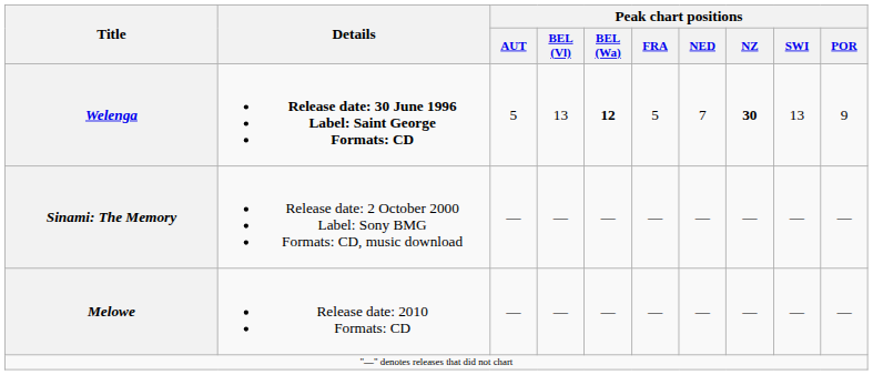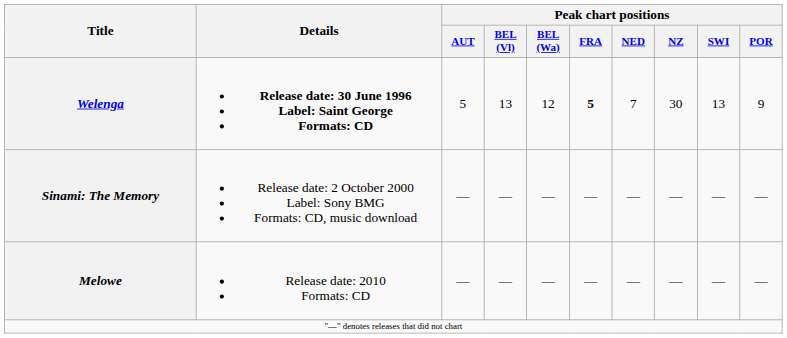Welenga | Peak chart positions / BEL (Wa): bold -> normal
Welenga | Peak chart positions / FRA: normal -> bold
Welenga | Peak chart positions / NZ: bold -> normal
